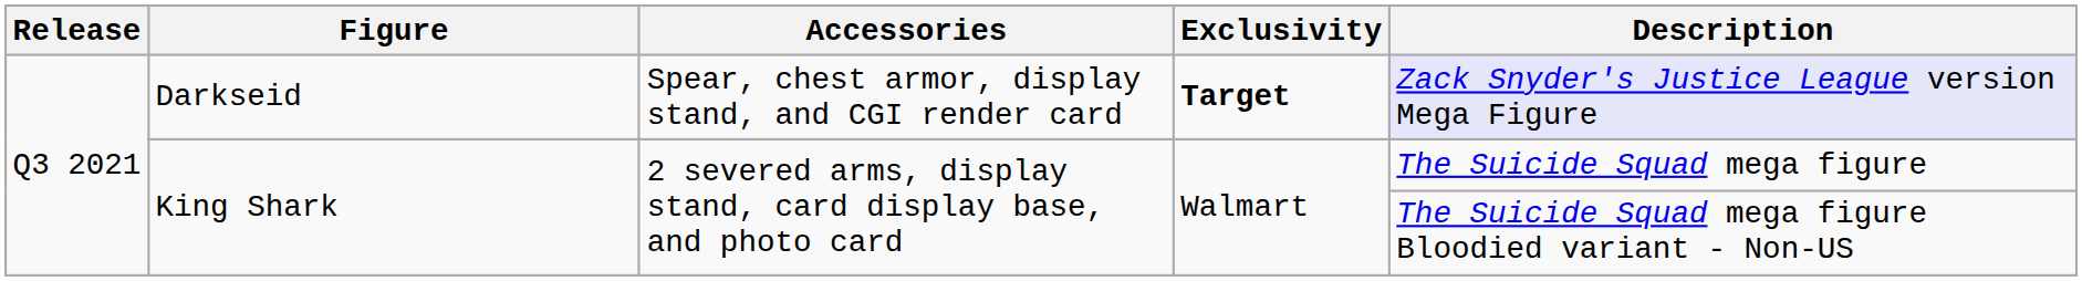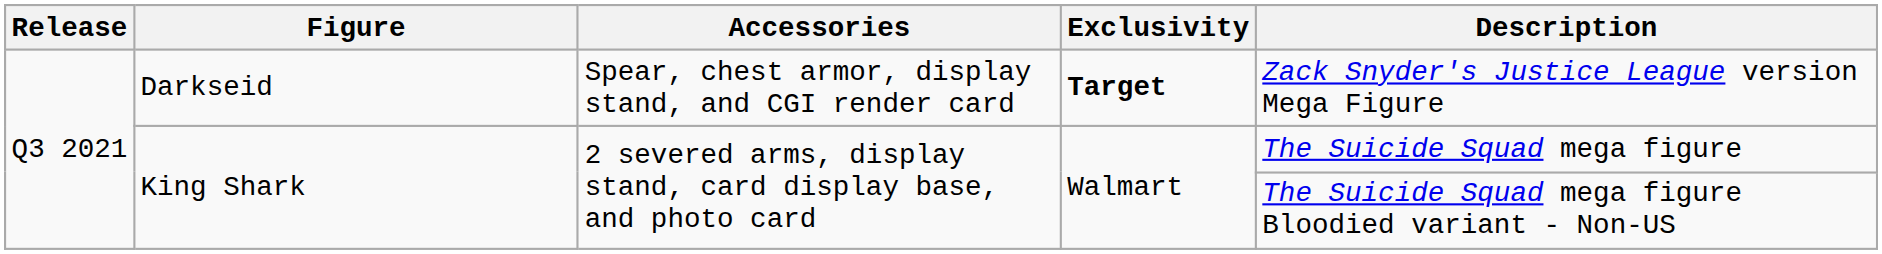Darkseid | Description: lavender background -> no background
